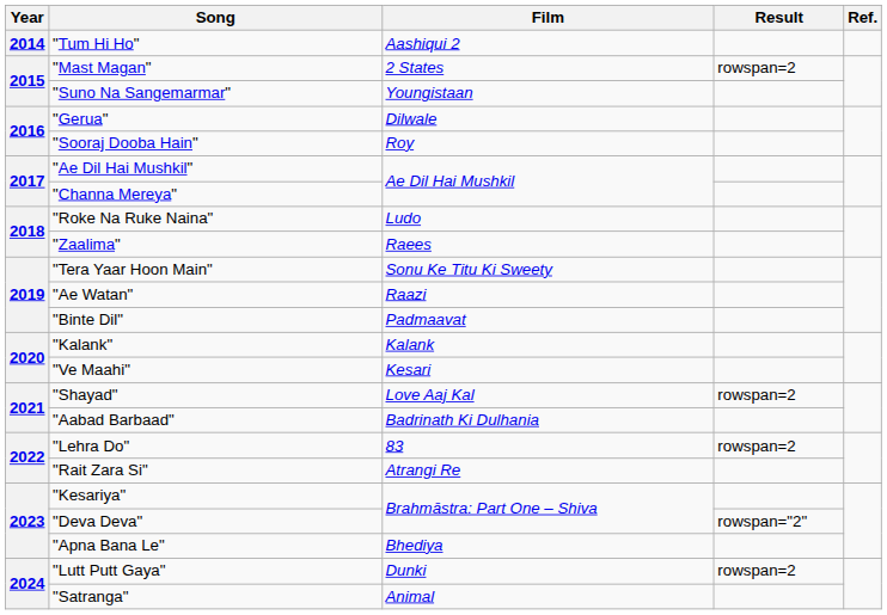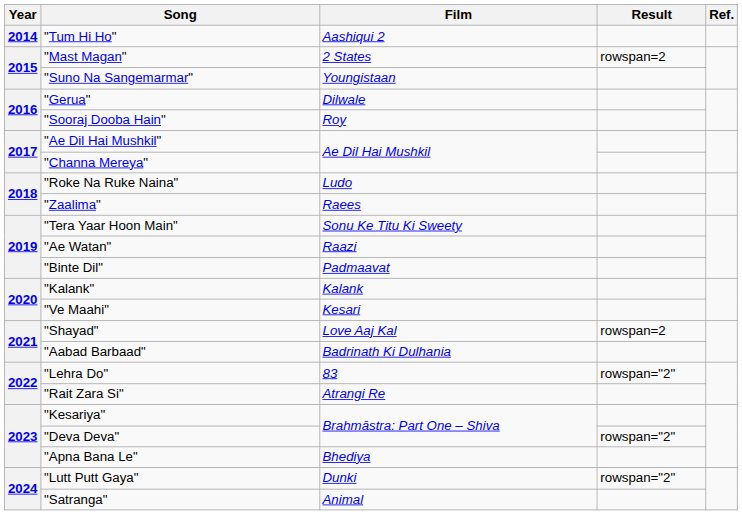"Lehra Do" | Result: rowspan=2 -> rowspan="2"
"Lutt Putt Gaya" | Result: rowspan=2 -> rowspan="2"
